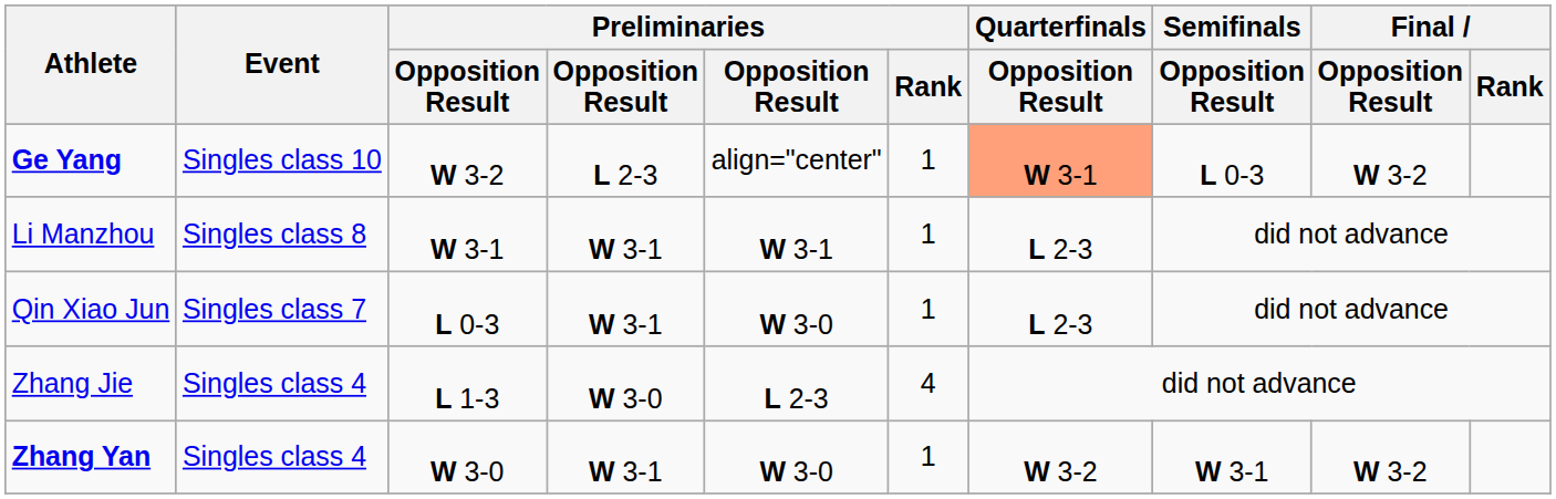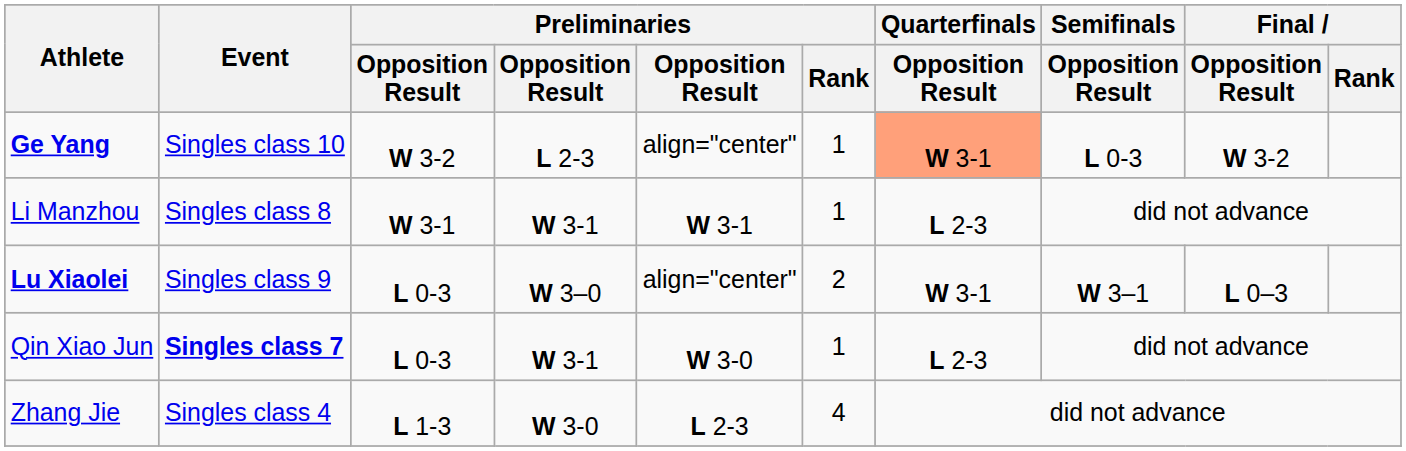+ row: Lu Xiaolei | Singles class 9 | L 0-3 | W 3–0 | align="center" | 2 | W 3-1 | W 3–1 | L 0–3
Qin Xiao Jun | Event: normal -> bold
- row: Zhang Yan | Singles class 4 | W 3-0 | W 3-1 | W 3-0 | 1 | W 3-2 | W 3-1 | W 3-2
